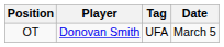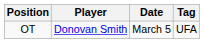columns swapped: Tag <-> Date
